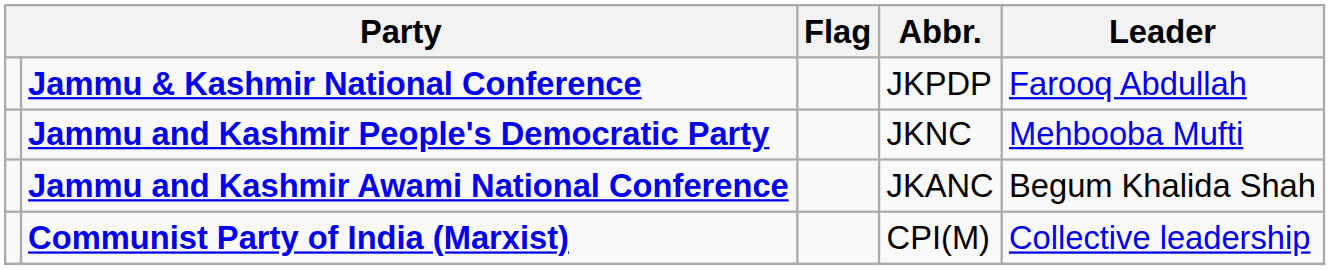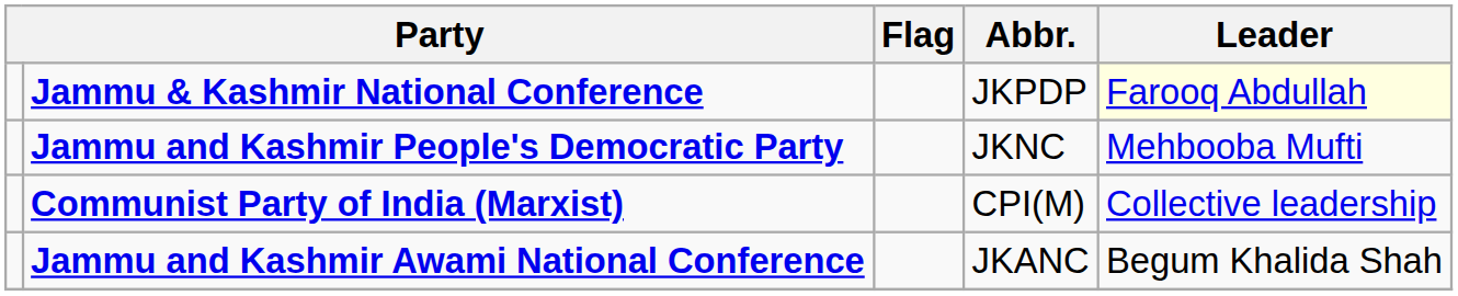Jammu & Kashmir National Conference | Leader: no background -> lightyellow background
rows swapped: Communist Party of India (Marxist) <-> Jammu and Kashmir Awami National Conference
